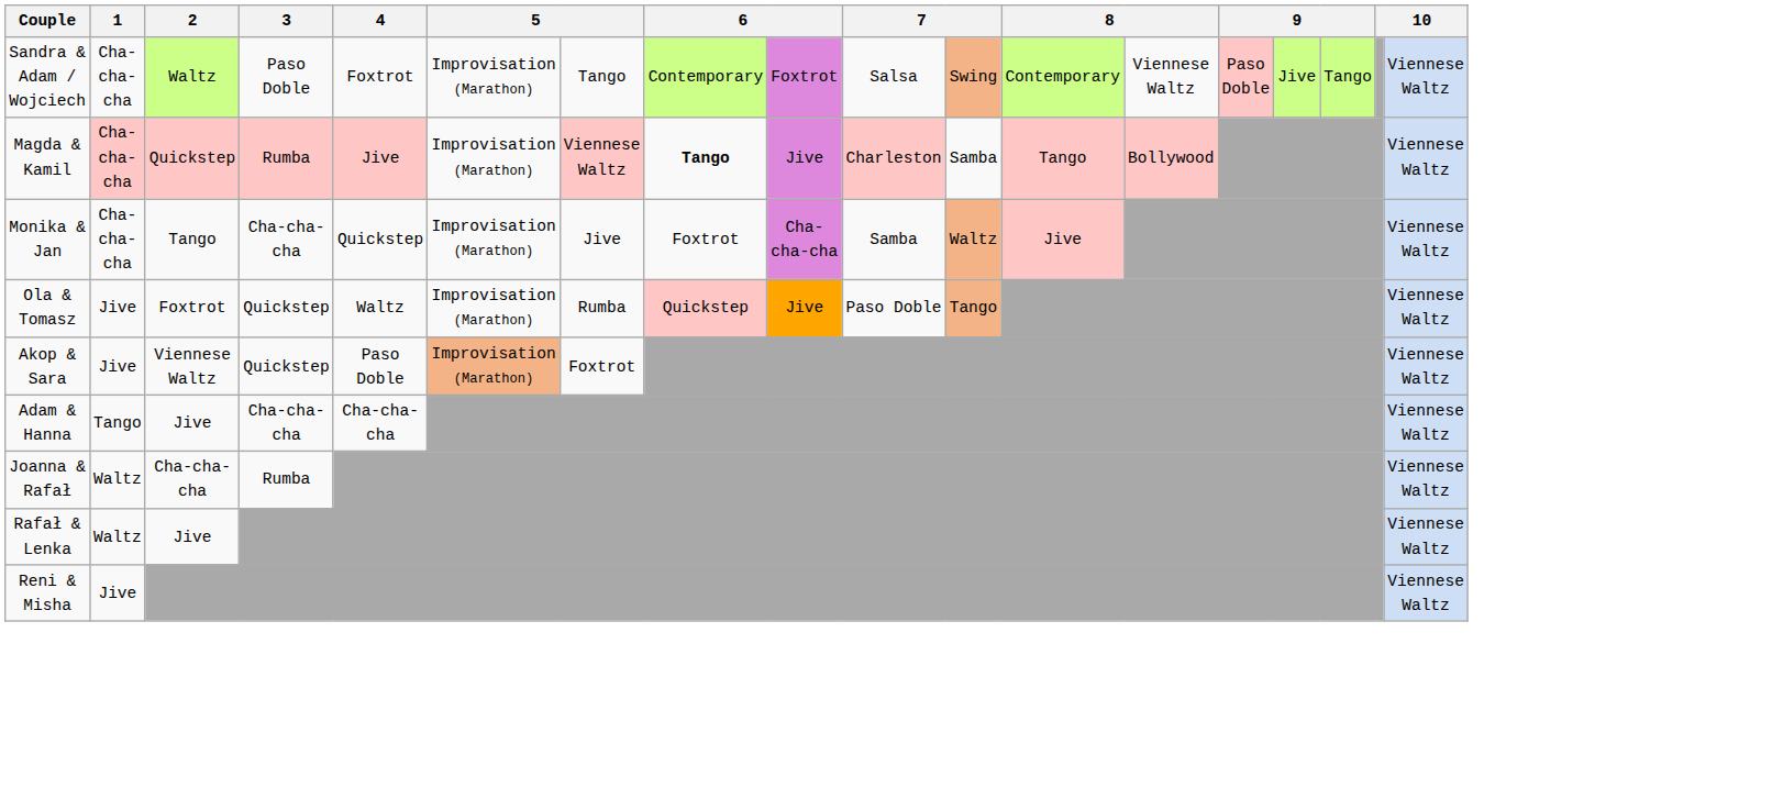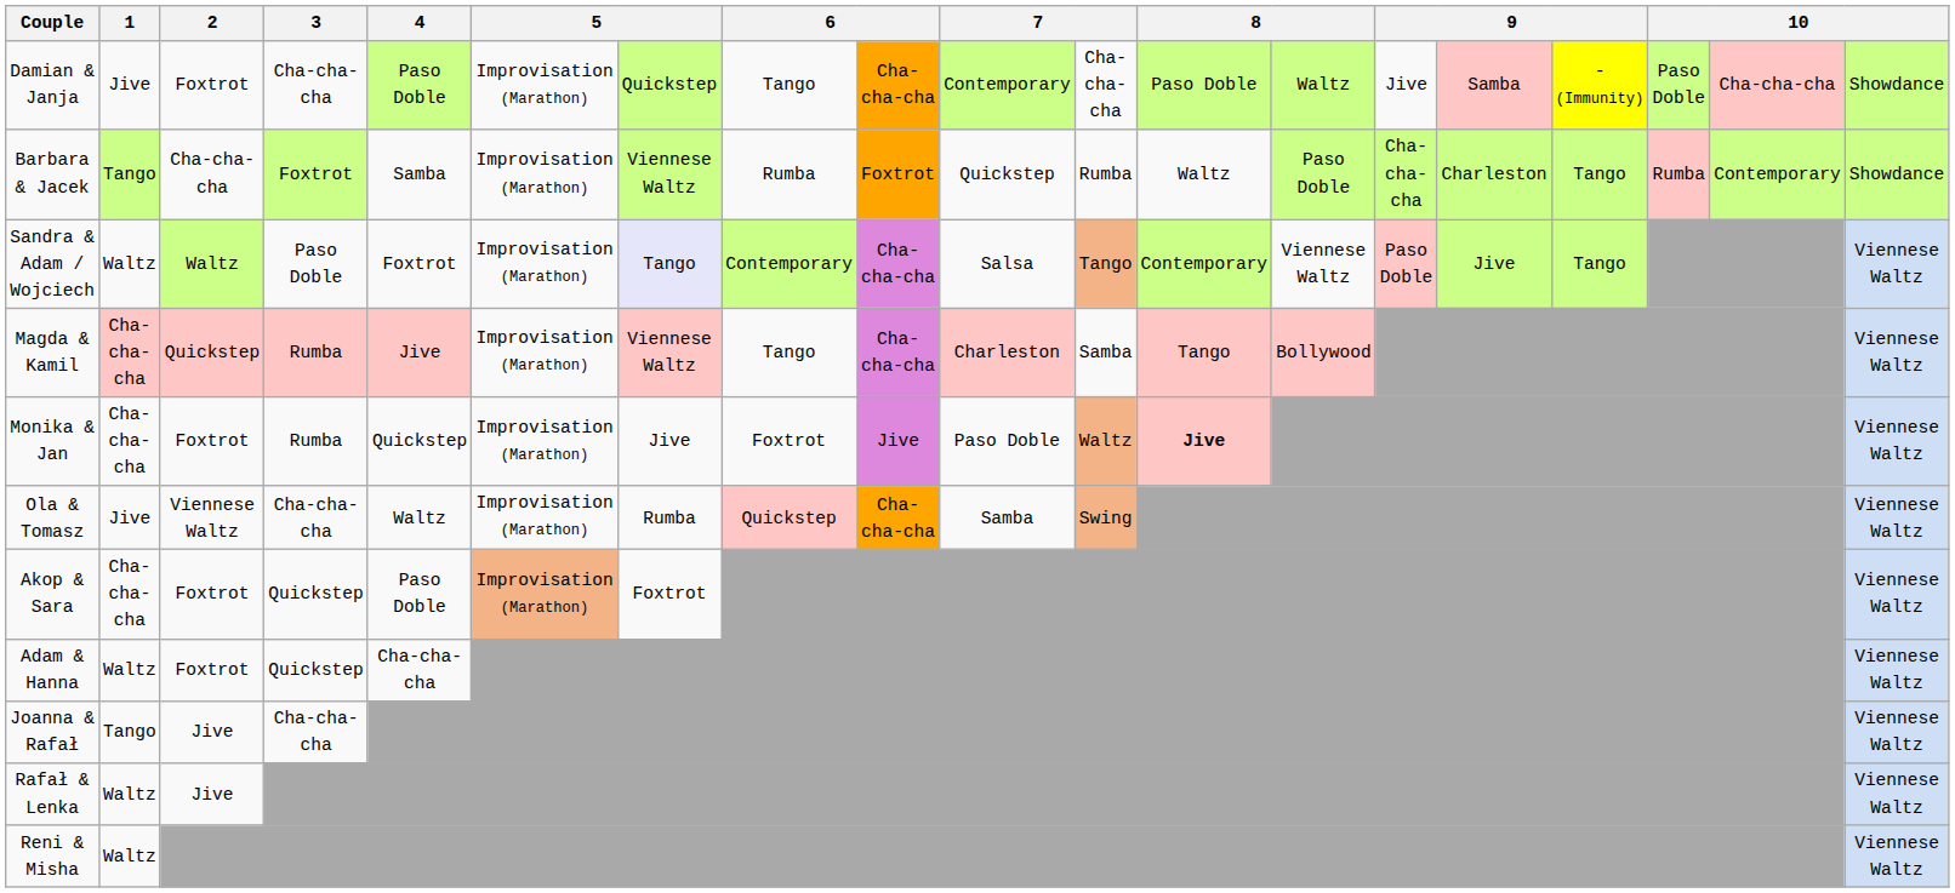+ row: Damian & Janja | Jive | Foxtrot | Cha-cha-cha | Paso Doble | Improvisation (Marathon) | Quickstep | Tango | Cha-cha-cha | Contemporary | Cha-cha-cha | Paso Doble | Waltz | Jive | Samba | - (Immunity) | Paso Doble | Cha-cha-cha | Showdance
+ row: Barbara & Jacek | Tango | Cha-cha-cha | Foxtrot | Samba | Improvisation (Marathon) | Viennese Waltz | Rumba | Foxtrot | Quickstep | Rumba | Waltz | Paso Doble | Cha-cha-cha | Charleston | Tango | Rumba | Contemporary | Showdance
Sandra & Adam / Wojciech | 1: Cha-cha-cha -> Waltz
Sandra & Adam / Wojciech | column 7: no background -> lavender background
Sandra & Adam / Wojciech | column 9: Foxtrot -> Cha-cha-cha
Sandra & Adam / Wojciech | column 11: Swing -> Tango
Magda & Kamil | column 8: bold -> normal
Magda & Kamil | column 9: Jive -> Cha-cha-cha
Monika & Jan | 2: Tango -> Foxtrot
Monika & Jan | 3: Cha-cha-cha -> Rumba
Monika & Jan | column 9: Cha-cha-cha -> Jive
Monika & Jan | column 10: Samba -> Paso Doble
Monika & Jan | column 12: normal -> bold
Ola & Tomasz | 2: Foxtrot -> Viennese Waltz
Ola & Tomasz | 3: Quickstep -> Cha-cha-cha
Ola & Tomasz | column 9: Jive -> Cha-cha-cha
Ola & Tomasz | column 10: Paso Doble -> Samba
Ola & Tomasz | column 11: Tango -> Swing
Akop & Sara | 1: Jive -> Cha-cha-cha
Akop & Sara | 2: Viennese Waltz -> Foxtrot
Adam & Hanna | 1: Tango -> Waltz
Adam & Hanna | 2: Jive -> Foxtrot
Adam & Hanna | 3: Cha-cha-cha -> Quickstep
Joanna & Rafał | 1: Waltz -> Tango
Joanna & Rafał | 2: Cha-cha-cha -> Jive
Joanna & Rafał | 3: Rumba -> Cha-cha-cha
Reni & Misha | 1: Jive -> Waltz
